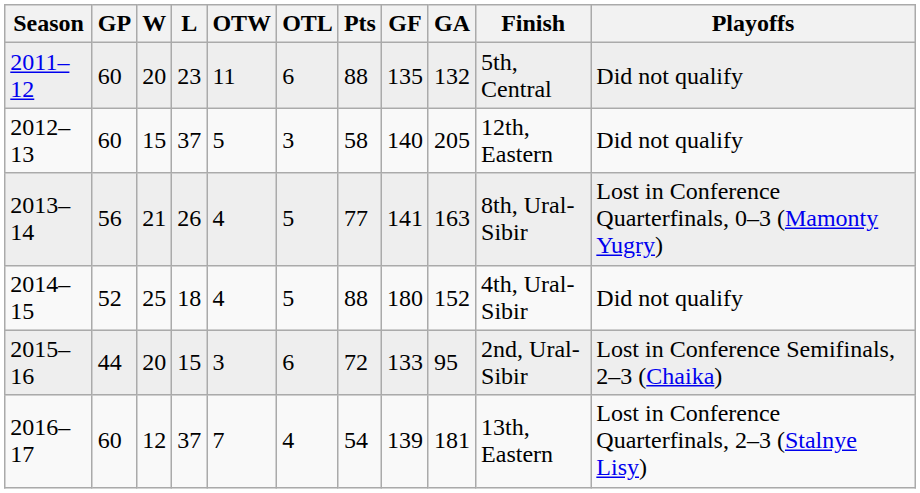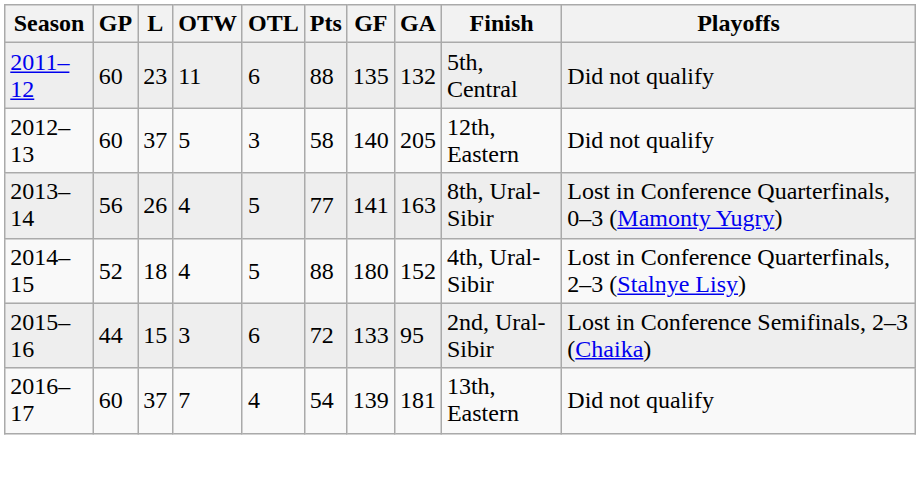- column: W | 20 | 15 | 21 | 25 | 20 | 12
2014–15 | Playoffs: Did not qualify -> Lost in Conference Quarterfinals, 2–3 (Stalnye Lisy)
2016–17 | Playoffs: Lost in Conference Quarterfinals, 2–3 (Stalnye Lisy) -> Did not qualify
